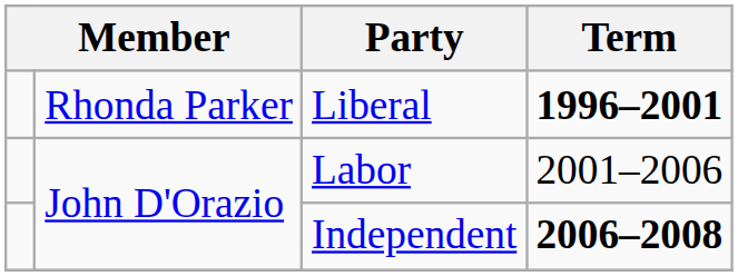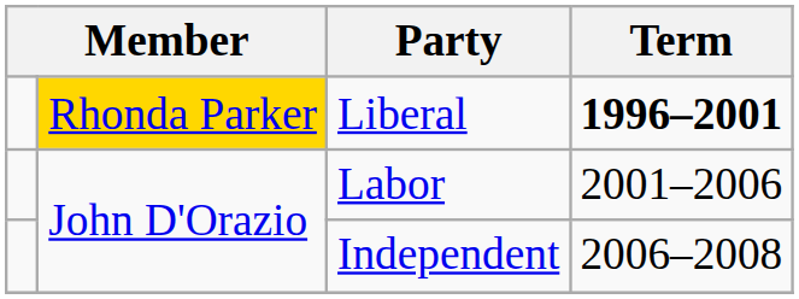Liberal | column 2: no background -> gold background
Independent | Term: bold -> normal
